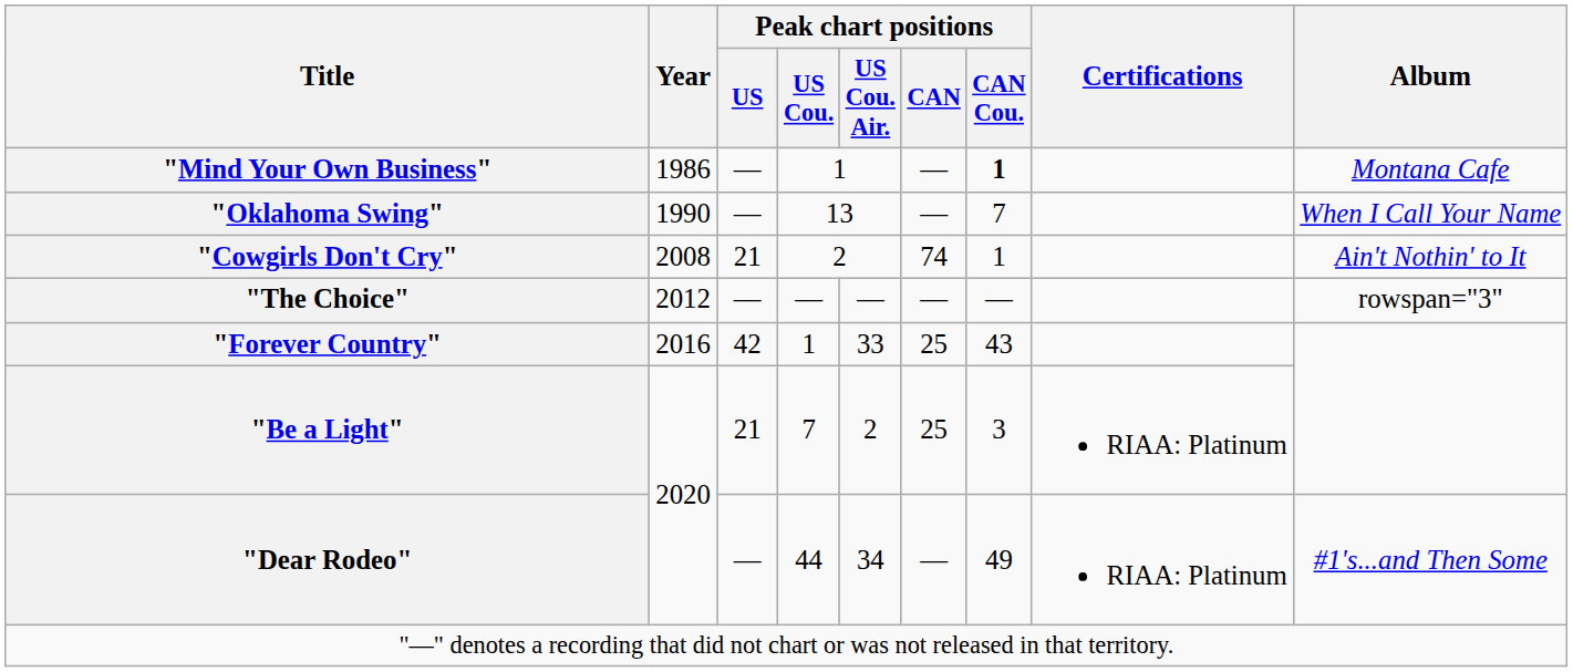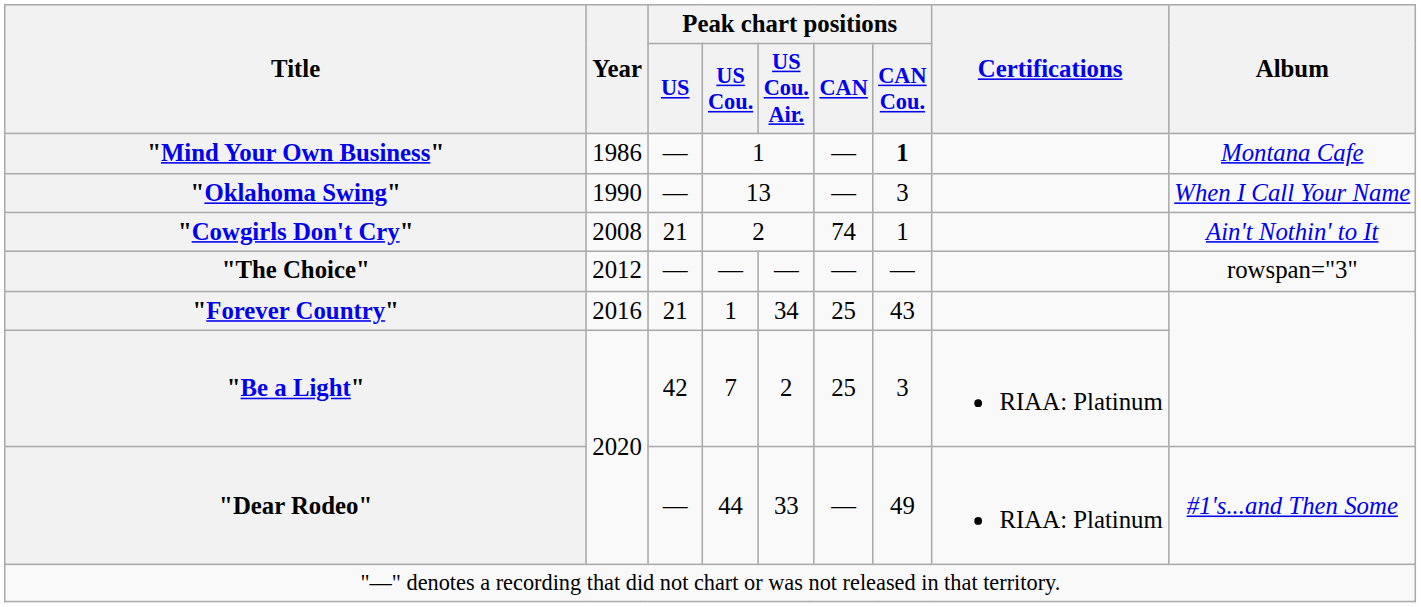"Oklahoma Swing" | Peak chart positions / CAN Cou.: 7 -> 3
"Forever Country" | Peak chart positions / US: 42 -> 21
"Forever Country" | Peak chart positions / US Cou. Air.: 33 -> 34
"Be a Light" | Peak chart positions / US: 21 -> 42
"Dear Rodeo" | Peak chart positions / US Cou. Air.: 34 -> 33
